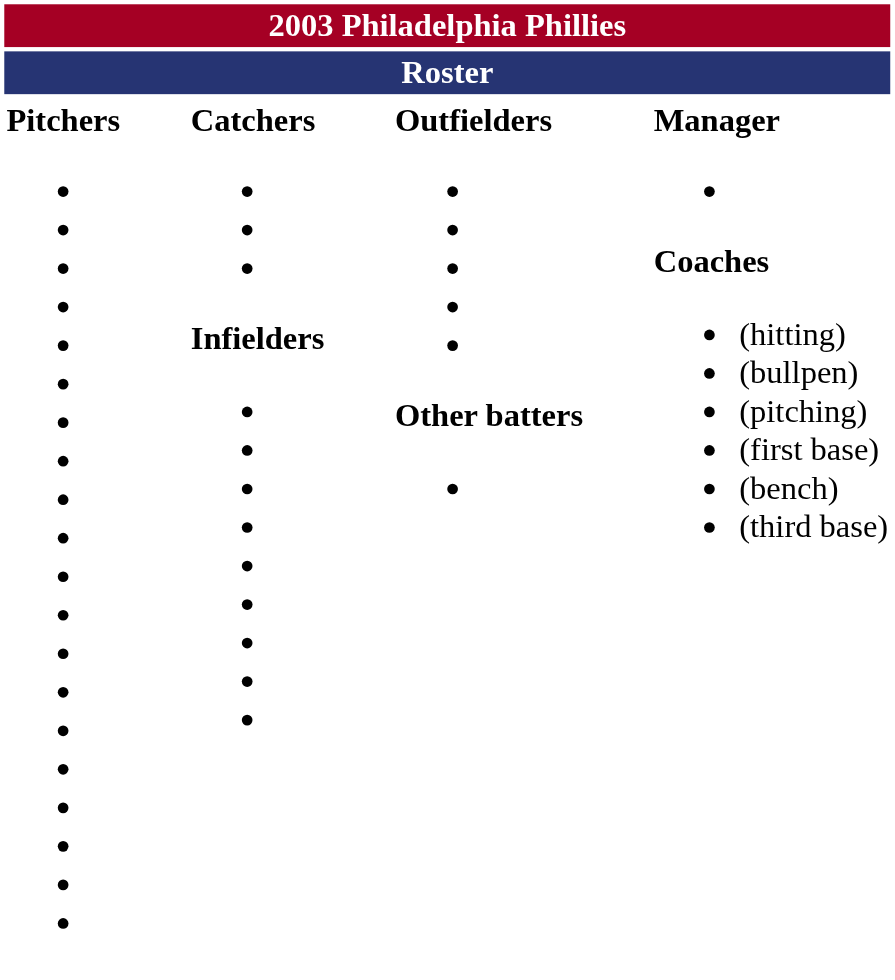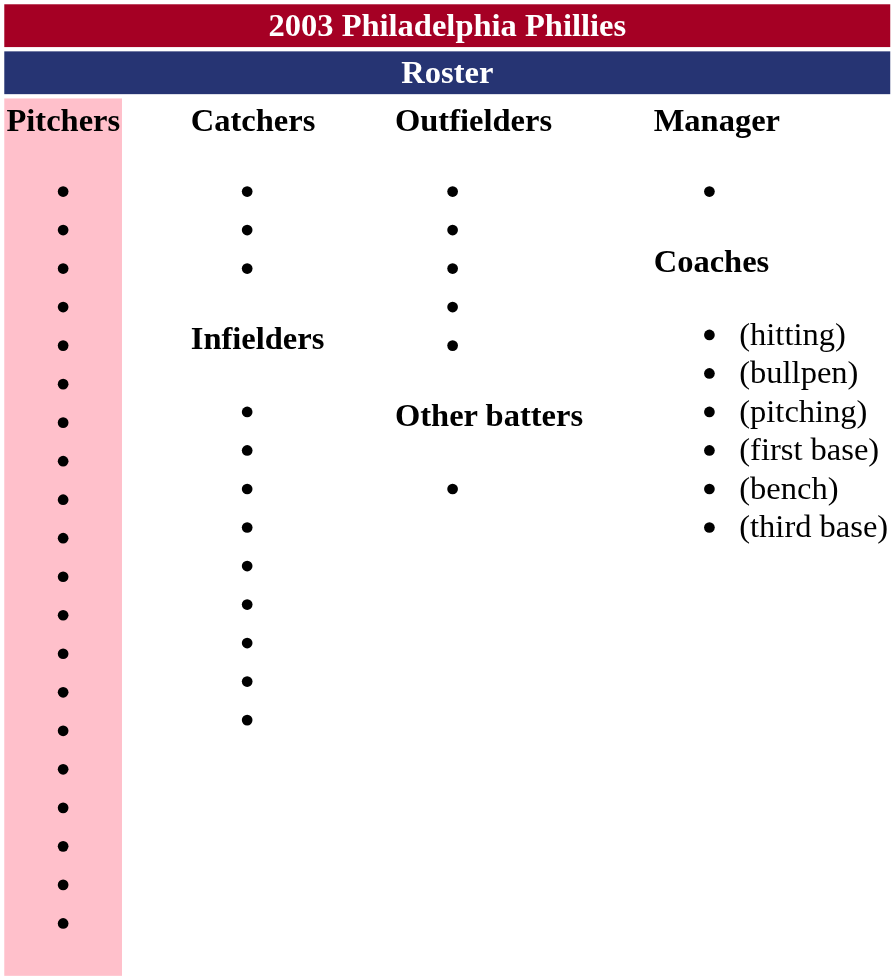Pitchers | column 1: no background -> pink background
